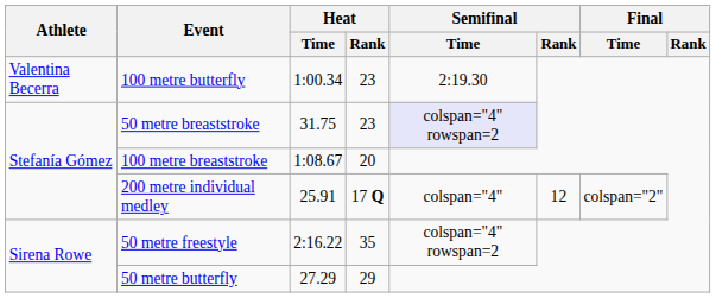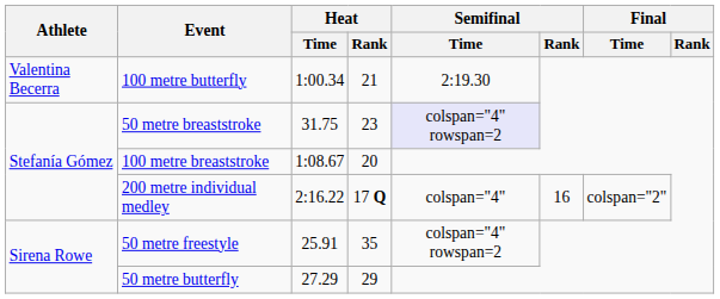100 metre butterfly | Heat / Rank: 23 -> 21
200 metre individual medley | Heat / Time: 25.91 -> 2:16.22
200 metre individual medley | Semifinal / Rank: 12 -> 16
50 metre freestyle | Heat / Time: 2:16.22 -> 25.91
